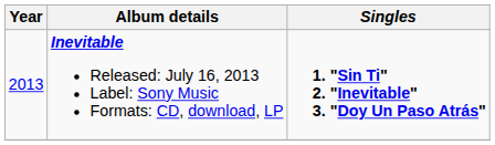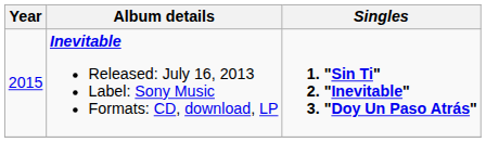row 2 | Year: 2013 -> 2015
